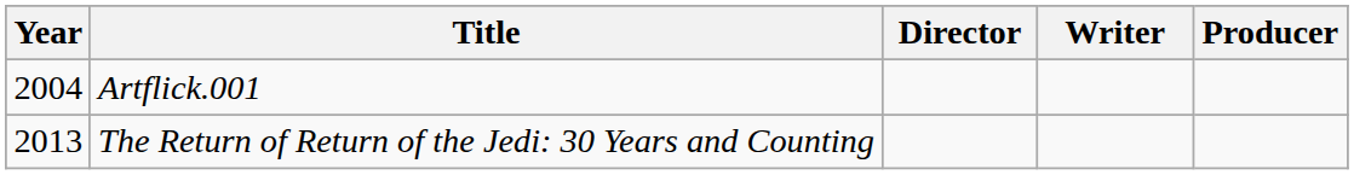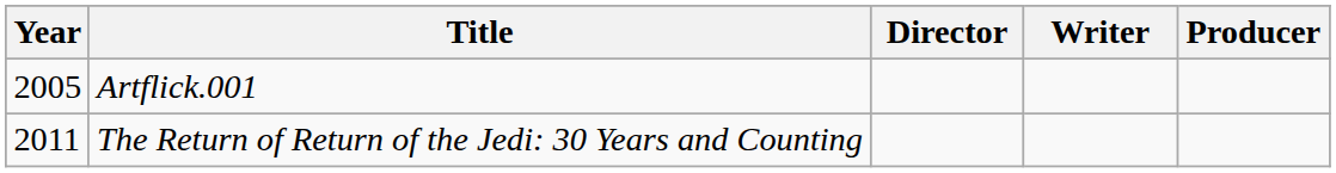Artflick.001 | Year: 2004 -> 2005
The Return of Return of the Jedi: 30 Years and Counting | Year: 2013 -> 2011
